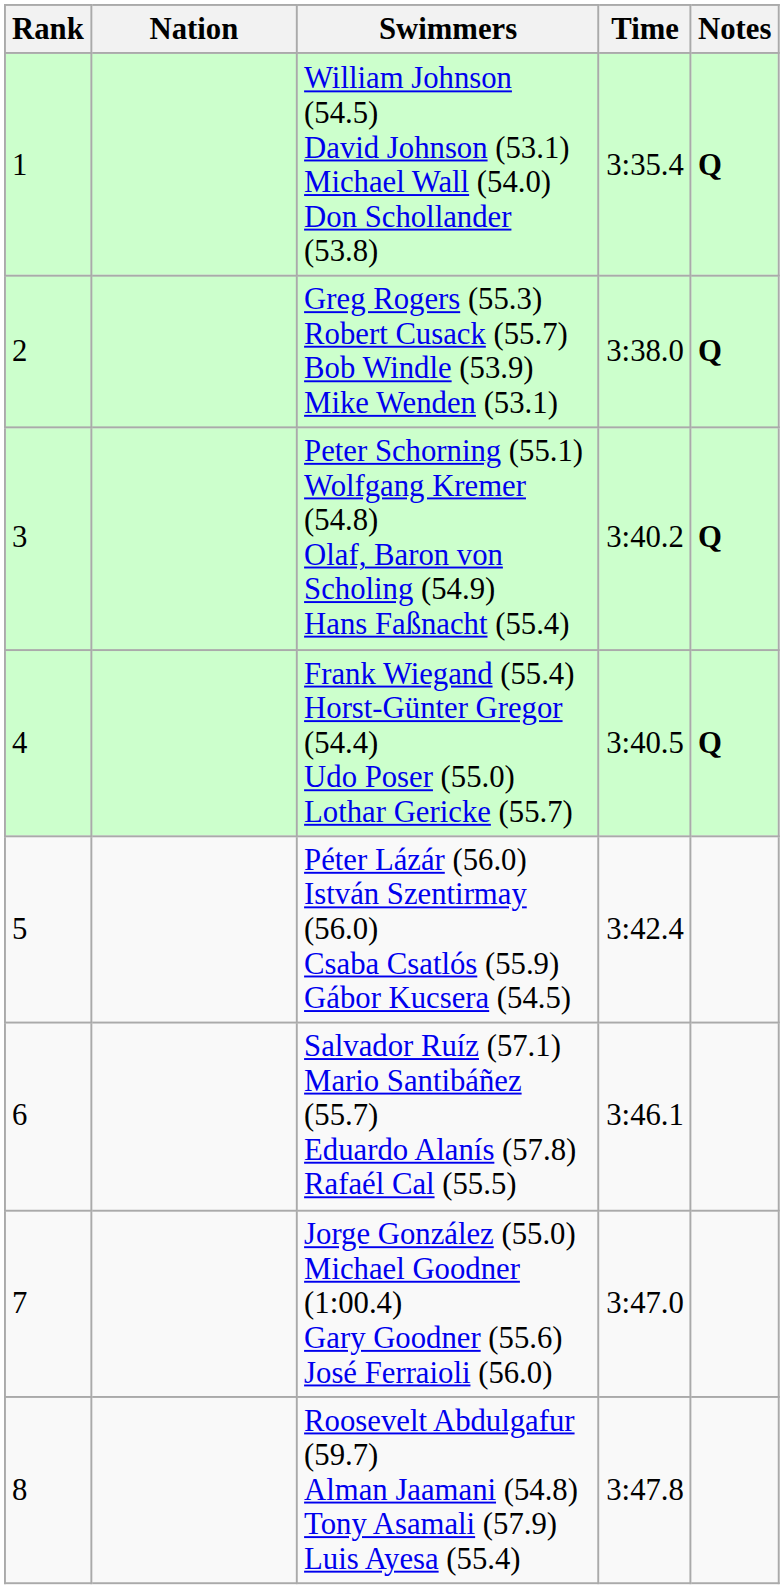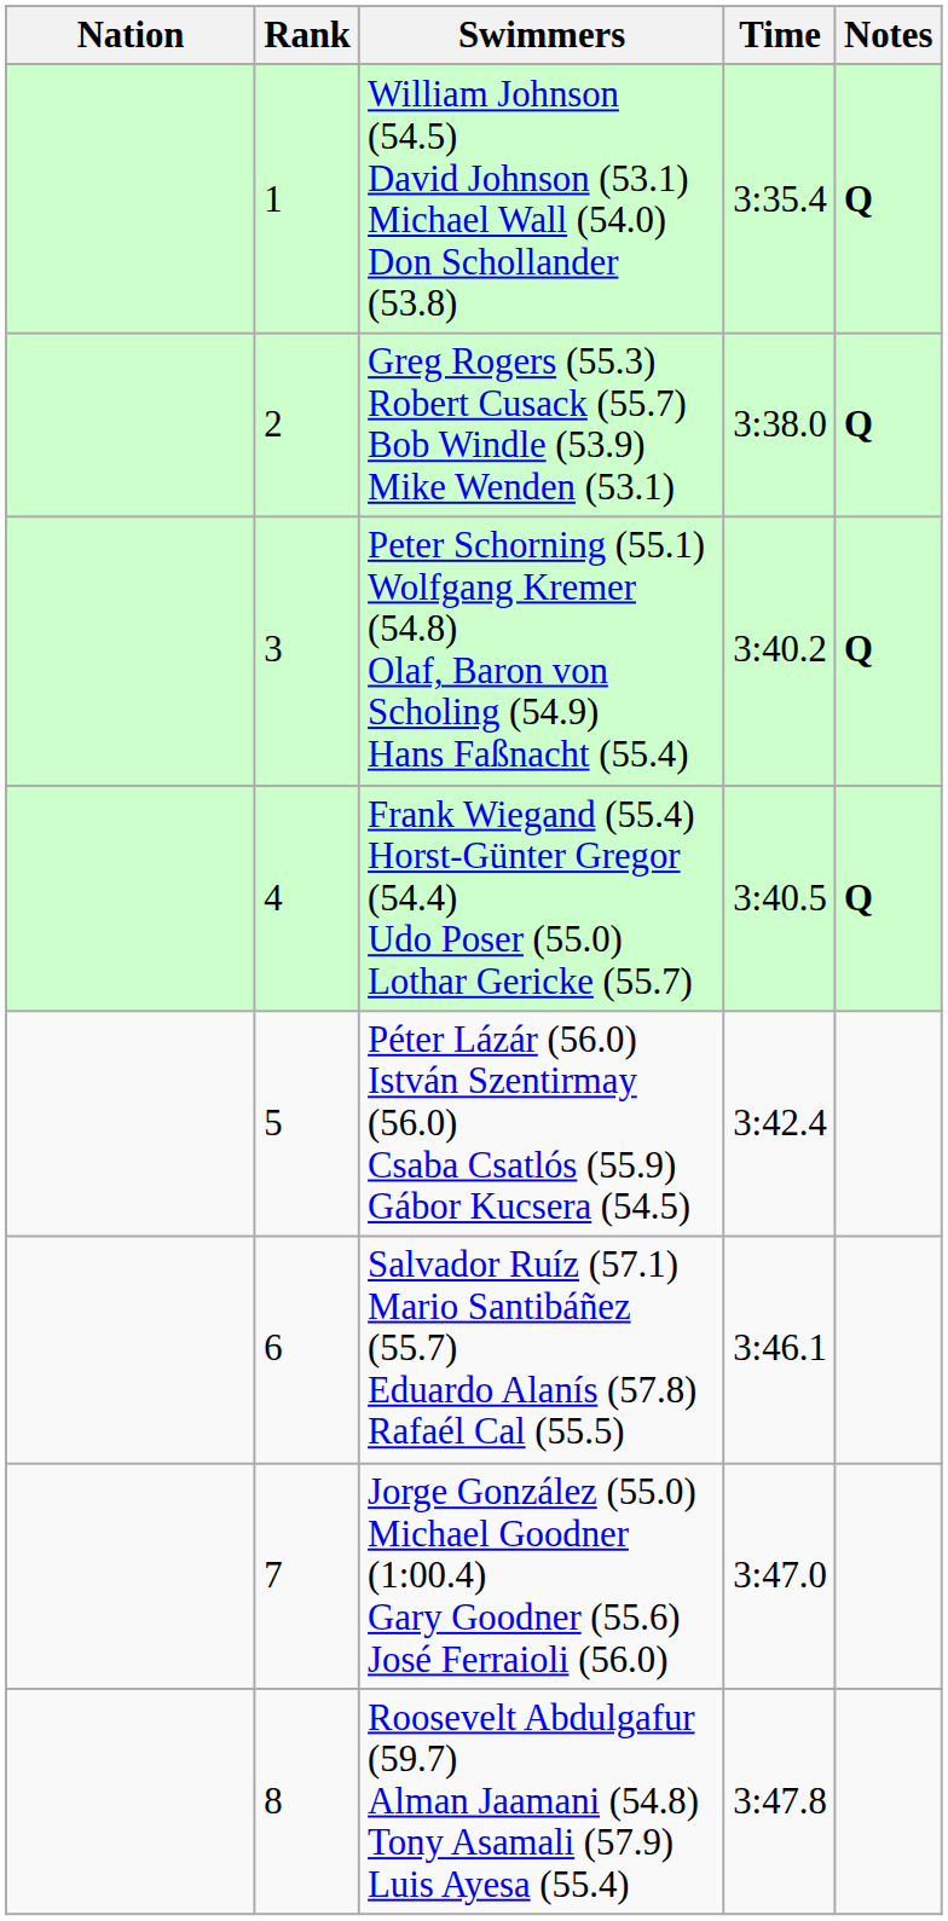columns swapped: Rank <-> Nation
